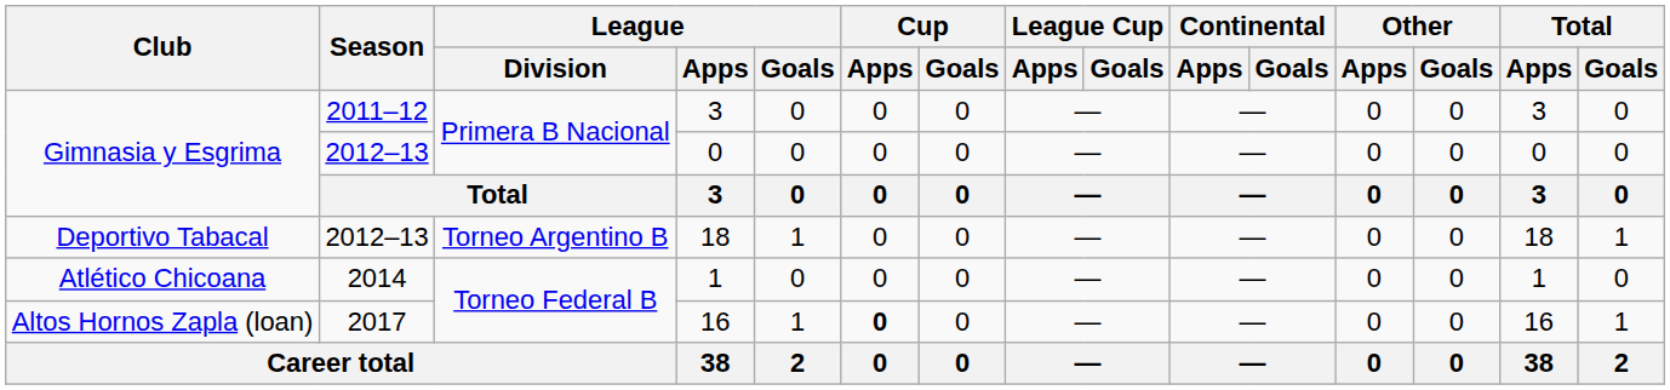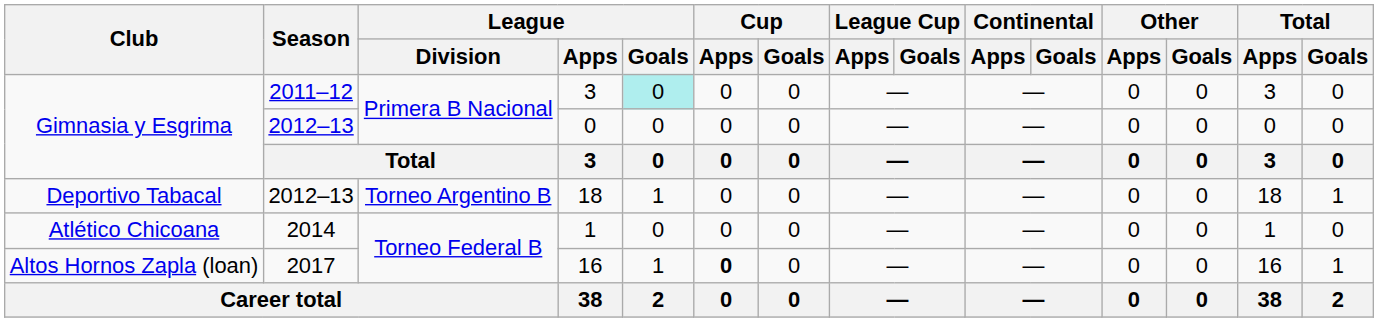row 3 | League / Goals: no background -> paleturquoise background
